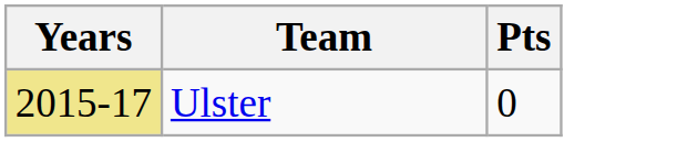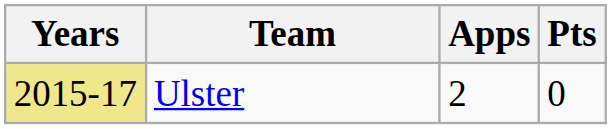+ column: Apps | 2
